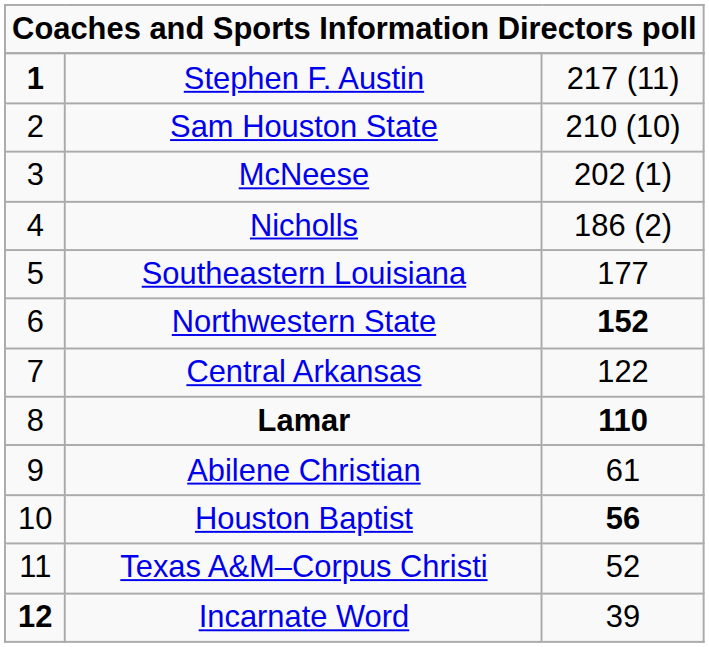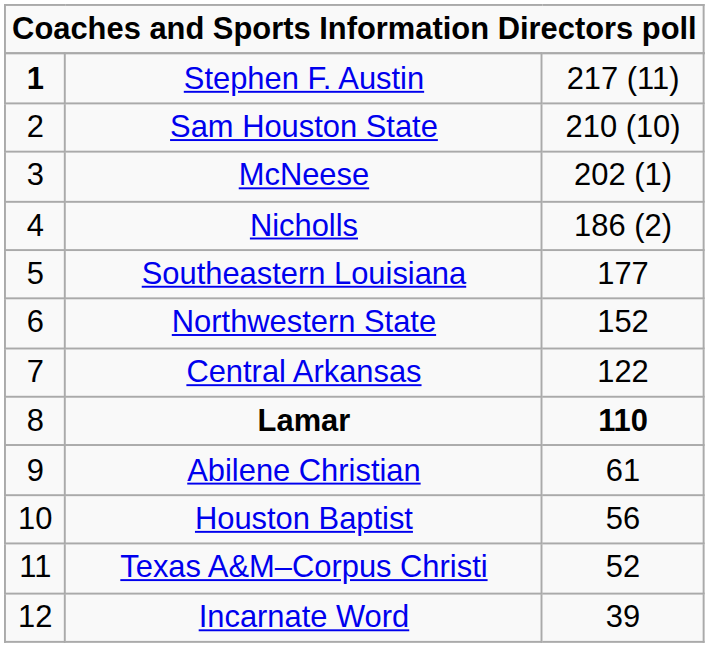Northwestern State | column 3: bold -> normal
Houston Baptist | column 3: bold -> normal
Incarnate Word | column 1: bold -> normal
